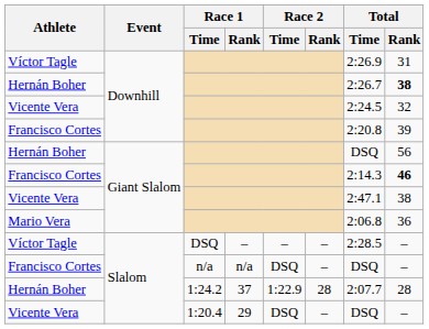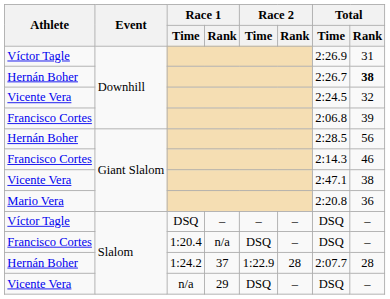Francisco Cortes / Downhill | Total / Time: 2:20.8 -> 2:06.8
Hernán Boher / Giant Slalom | Total / Time: DSQ -> 2:28.5
Francisco Cortes / Giant Slalom | Total / Rank: bold -> normal
Mario Vera | Total / Time: 2:06.8 -> 2:20.8
Víctor Tagle / Slalom | Total / Time: 2:28.5 -> DSQ
Francisco Cortes / Slalom | Race 1 / Time: n/a -> 1:20.4
Vicente Vera / Slalom | Race 1 / Time: 1:20.4 -> n/a
